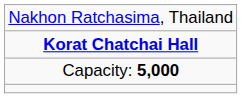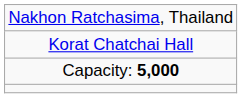row 2 | column 1: bold -> normal
